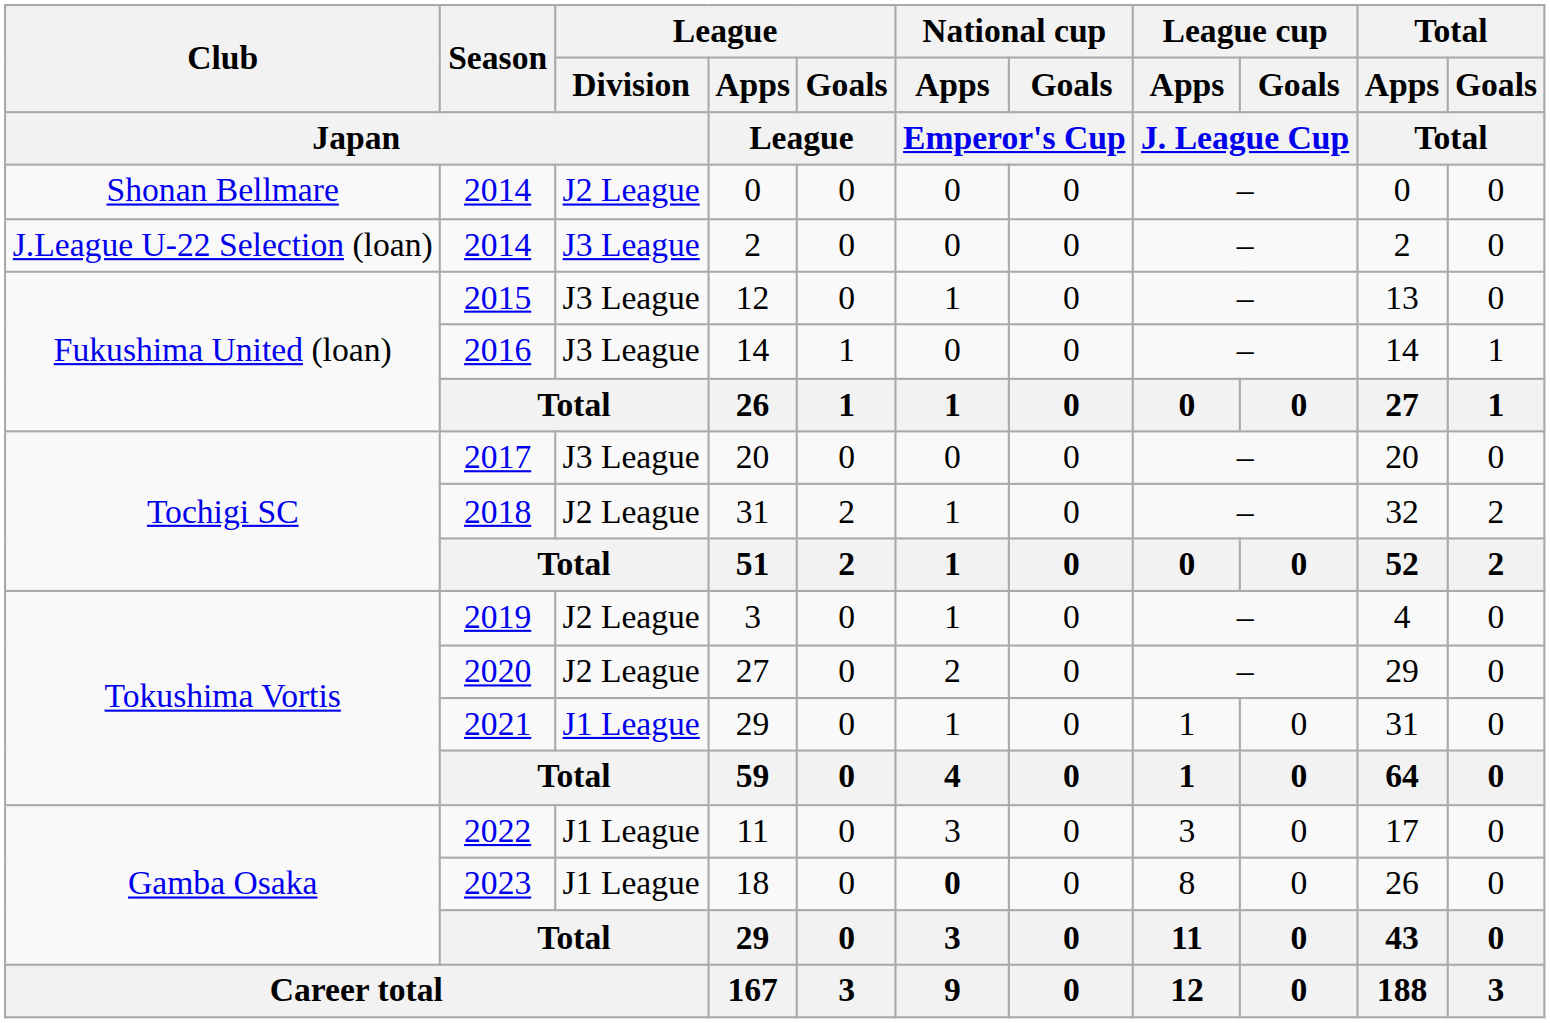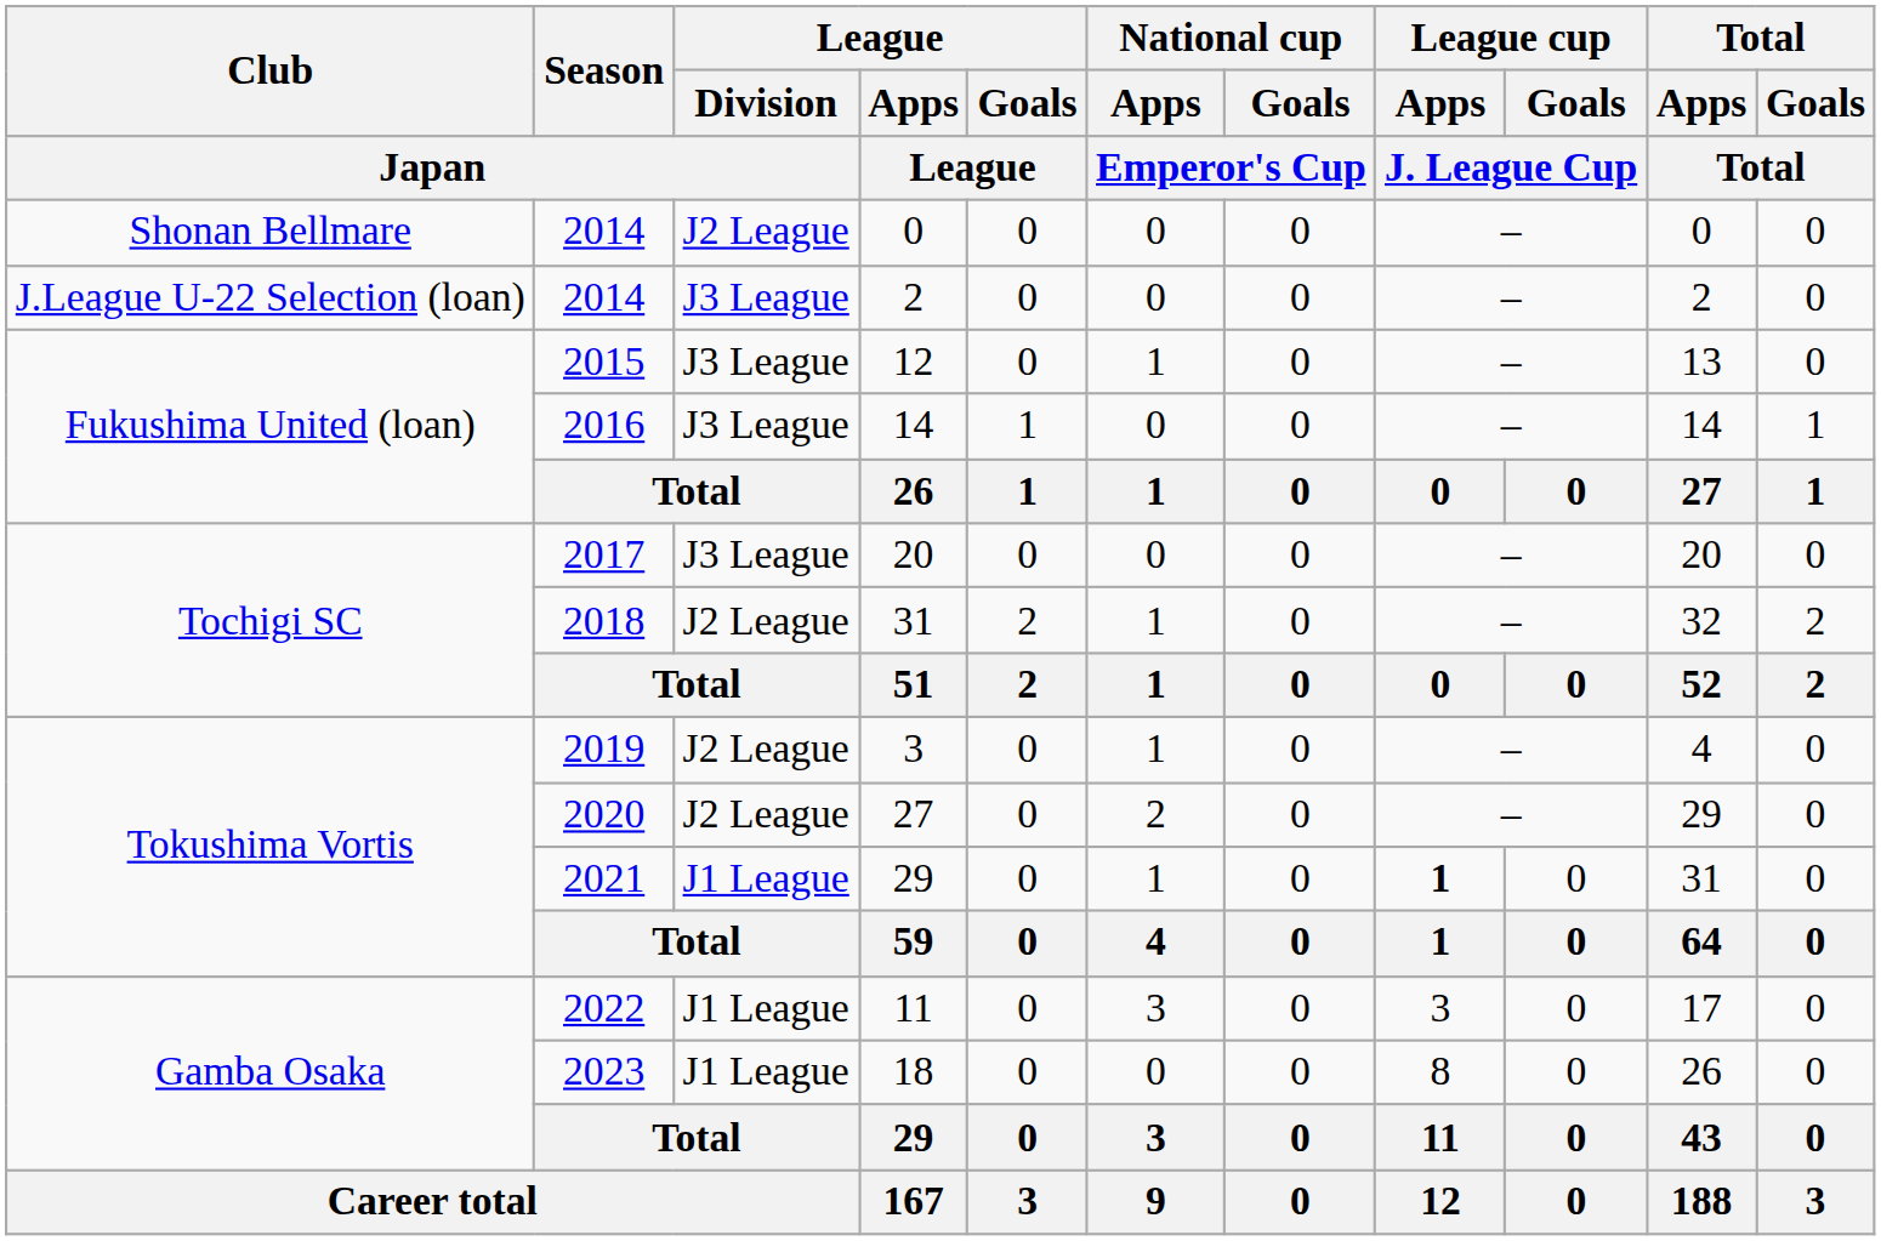2021 / 29 | League cup / Apps / J. League Cup: normal -> bold
18 | National cup / Apps / Emperor's Cup: bold -> normal
